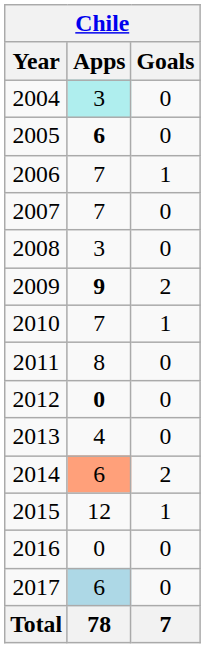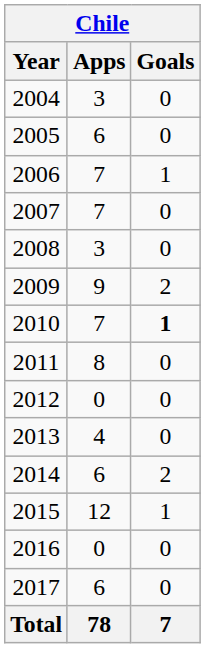2004 | Apps: paleturquoise background -> no background
2005 | Apps: bold -> normal
2009 | Apps: bold -> normal
2010 | Goals: normal -> bold
2012 | Apps: bold -> normal
2014 | Apps: lightsalmon background -> no background
2017 | Apps: lightblue background -> no background
